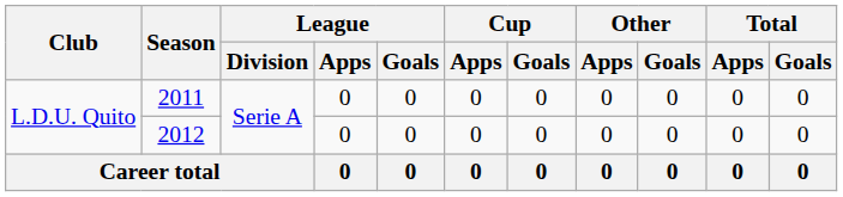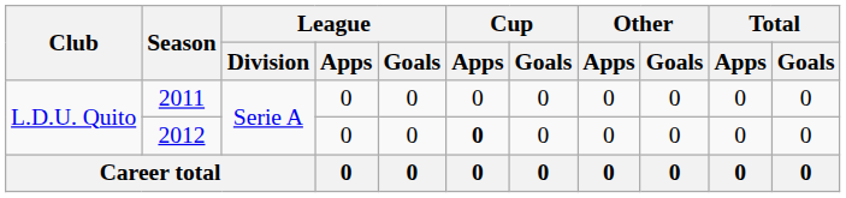2012 | Cup / Apps: normal -> bold
